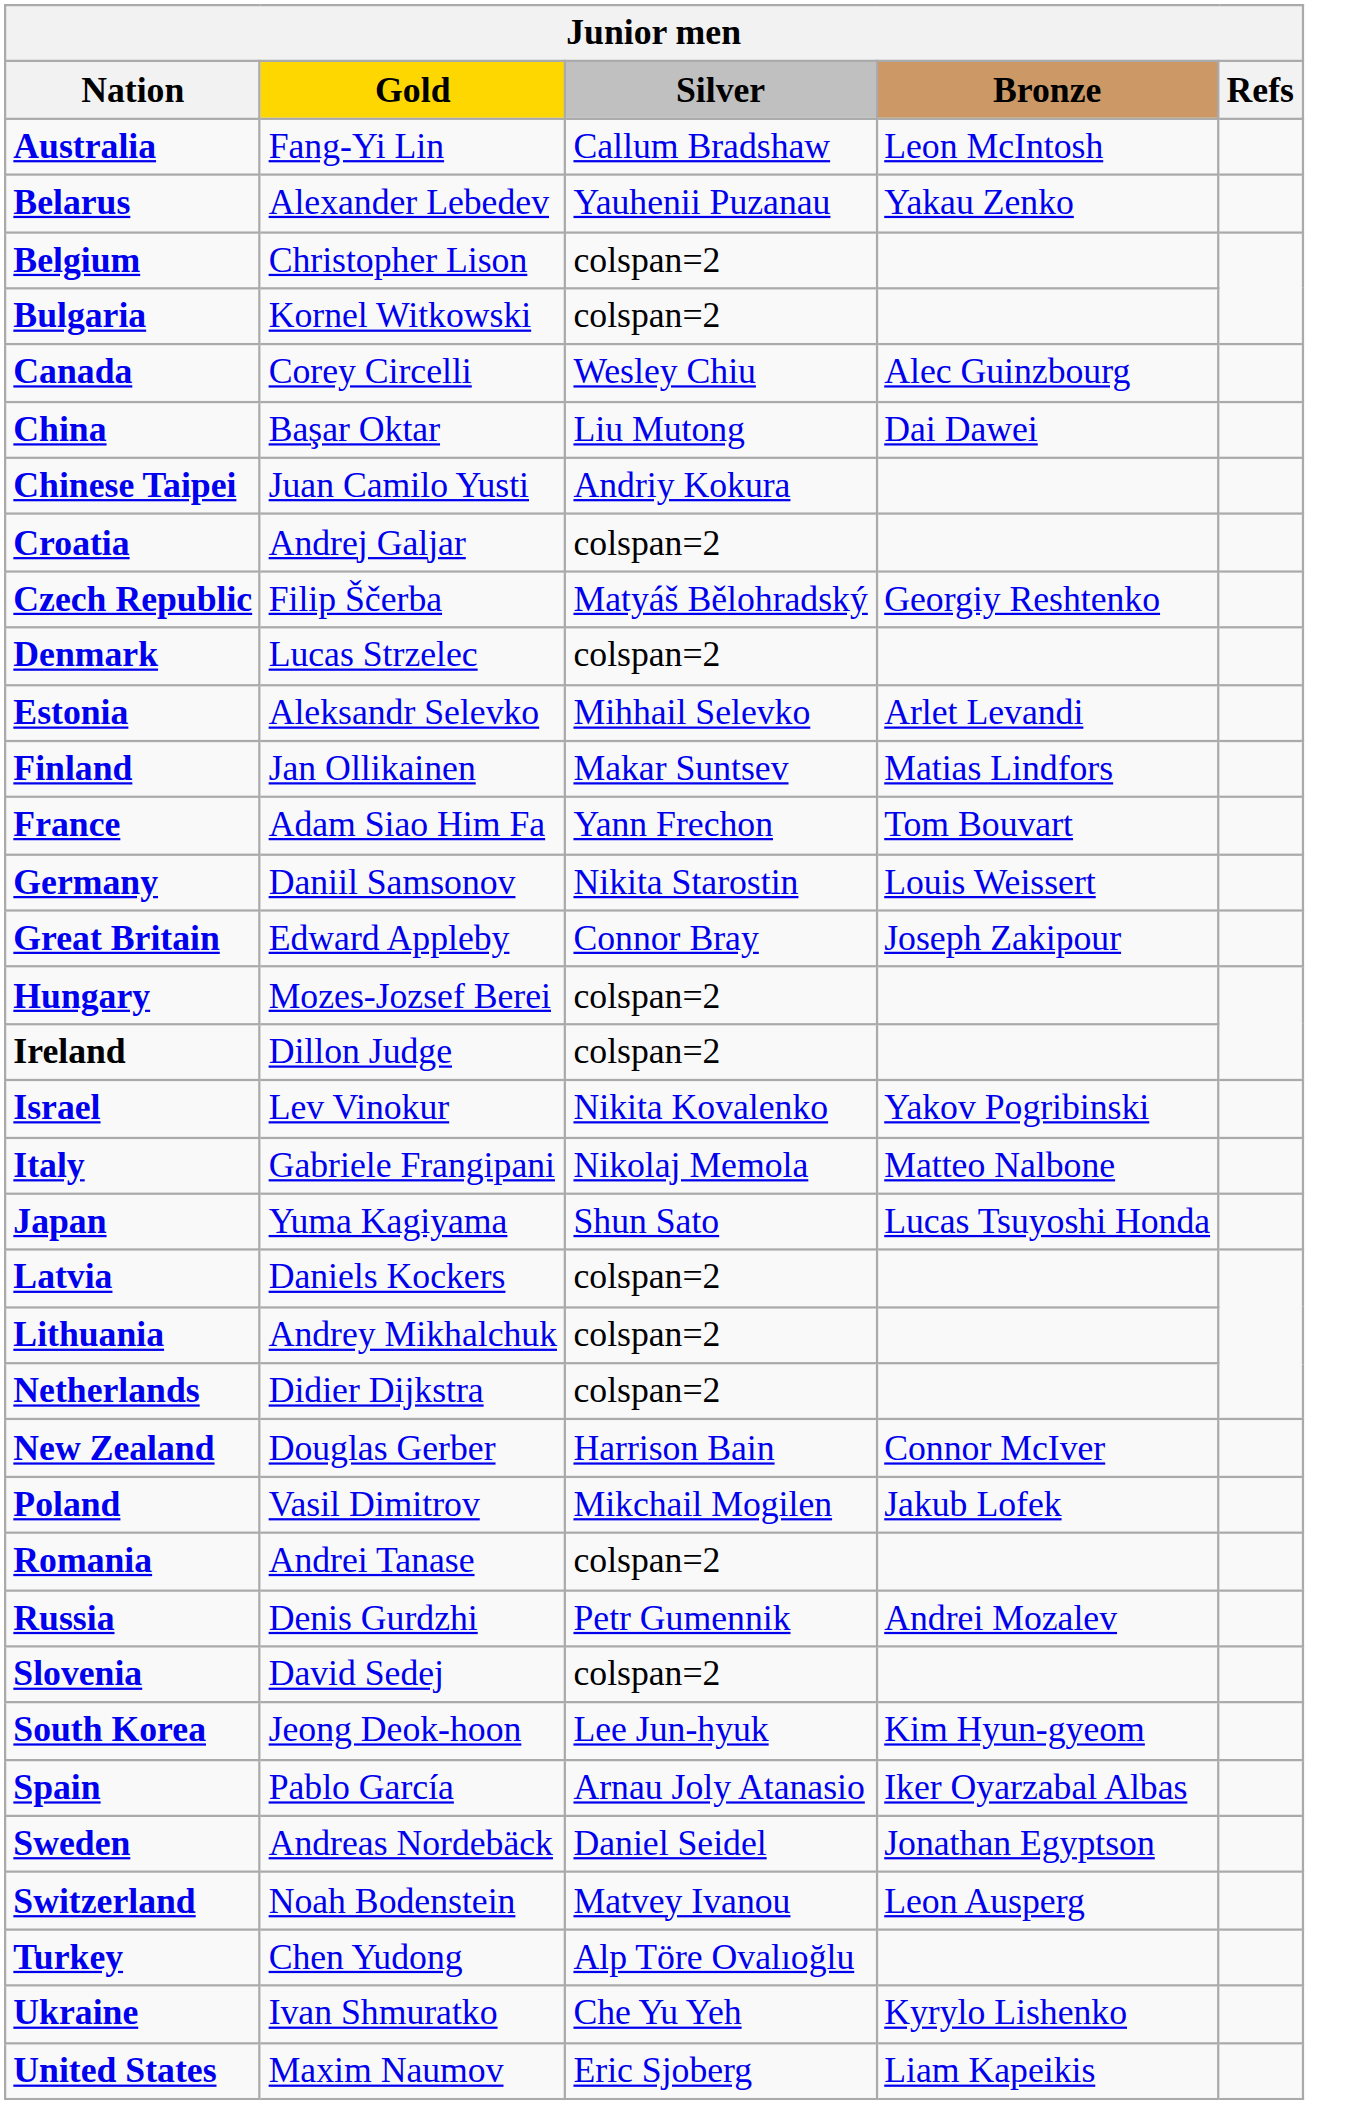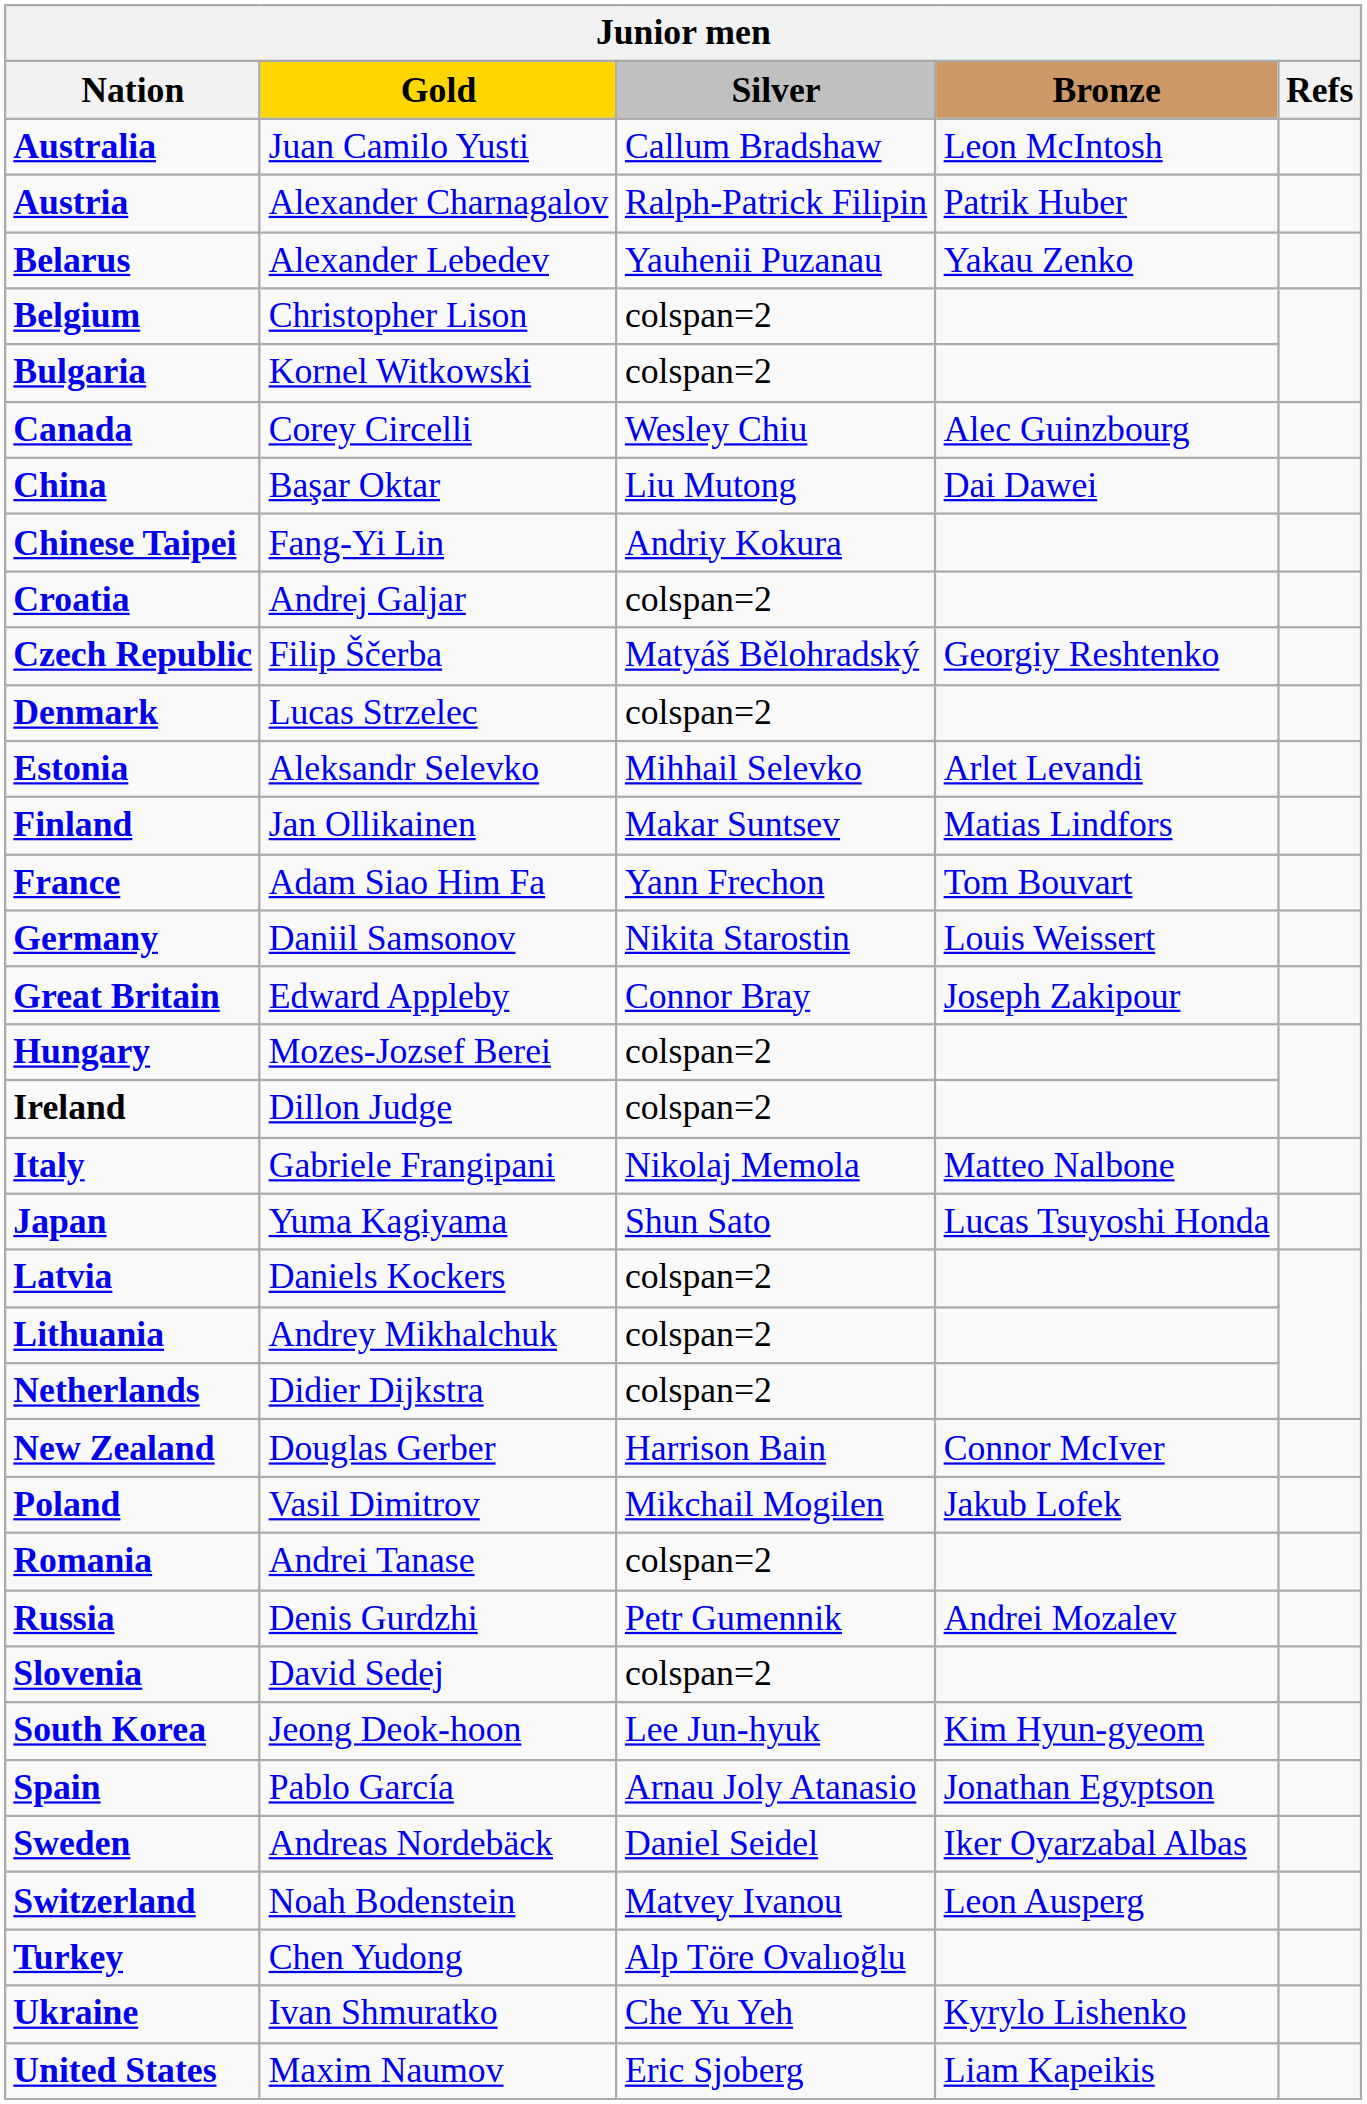Australia | Gold: Fang-Yi Lin -> Juan Camilo Yusti
+ row: Austria | Alexander Charnagalov | Ralph-Patrick Filipin | Patrik Huber
Chinese Taipei | Gold: Juan Camilo Yusti -> Fang-Yi Lin
- row: Israel | Lev Vinokur | Nikita Kovalenko | Yakov Pogribinski
Spain | Bronze: Iker Oyarzabal Albas -> Jonathan Egyptson
Sweden | Bronze: Jonathan Egyptson -> Iker Oyarzabal Albas
